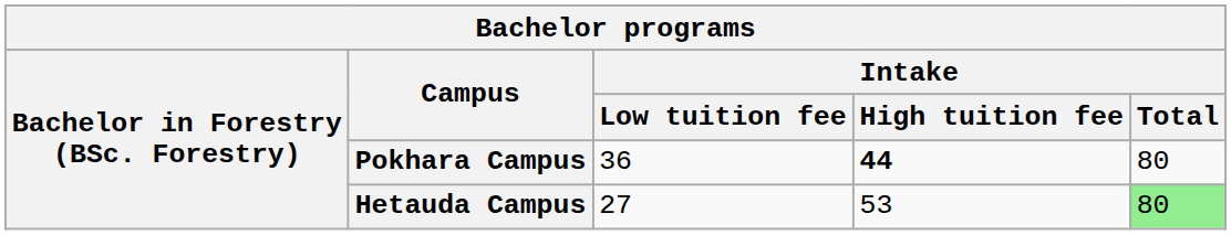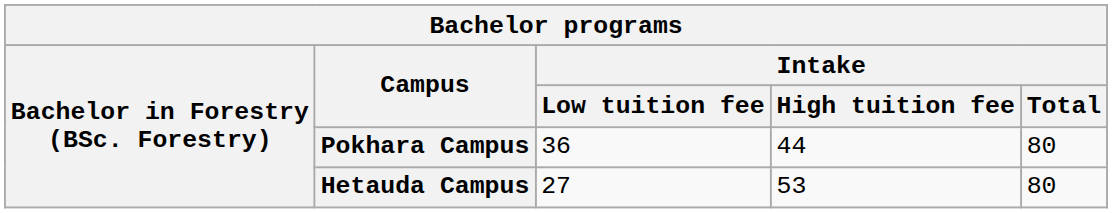Pokhara Campus | Intake / High tuition fee: bold -> normal
Hetauda Campus | Intake / Total: lightgreen background -> no background
